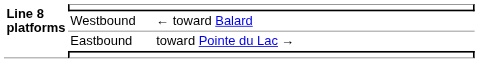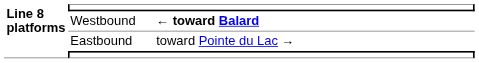Westbound | column 3: normal -> bold
